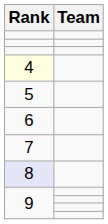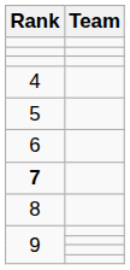row 5 | Rank: lightyellow background -> no background
row 8 | Rank: normal -> bold
row 9 | Rank: lavender background -> no background
